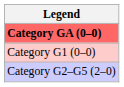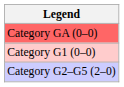row 2 | column 1: bold -> normal
